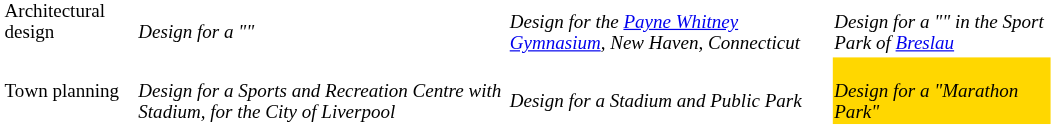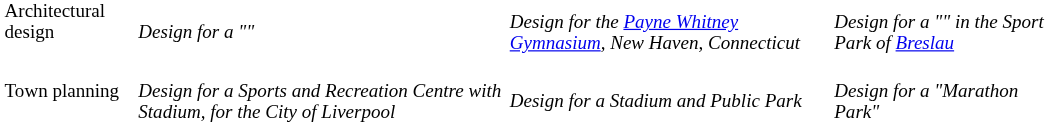Town planning | column 4: gold background -> no background
